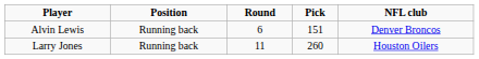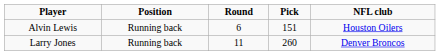Alvin Lewis | NFL club: Denver Broncos -> Houston Oilers
Larry Jones | NFL club: Houston Oilers -> Denver Broncos
